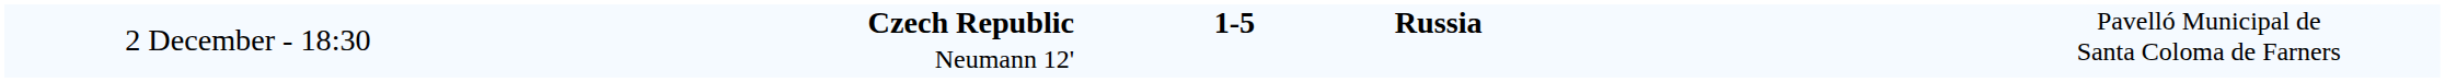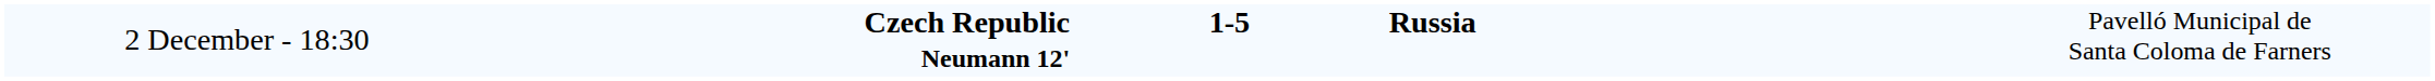Neumann 12' | column 2: normal -> bold
